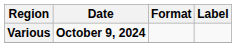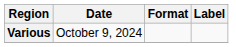Various | Date: bold -> normal
